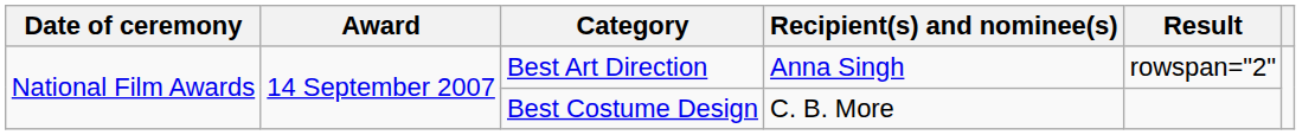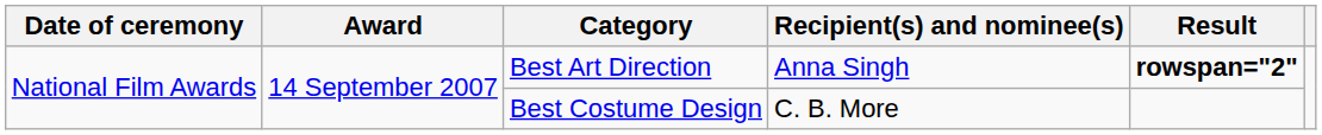Best Art Direction | Result: normal -> bold
